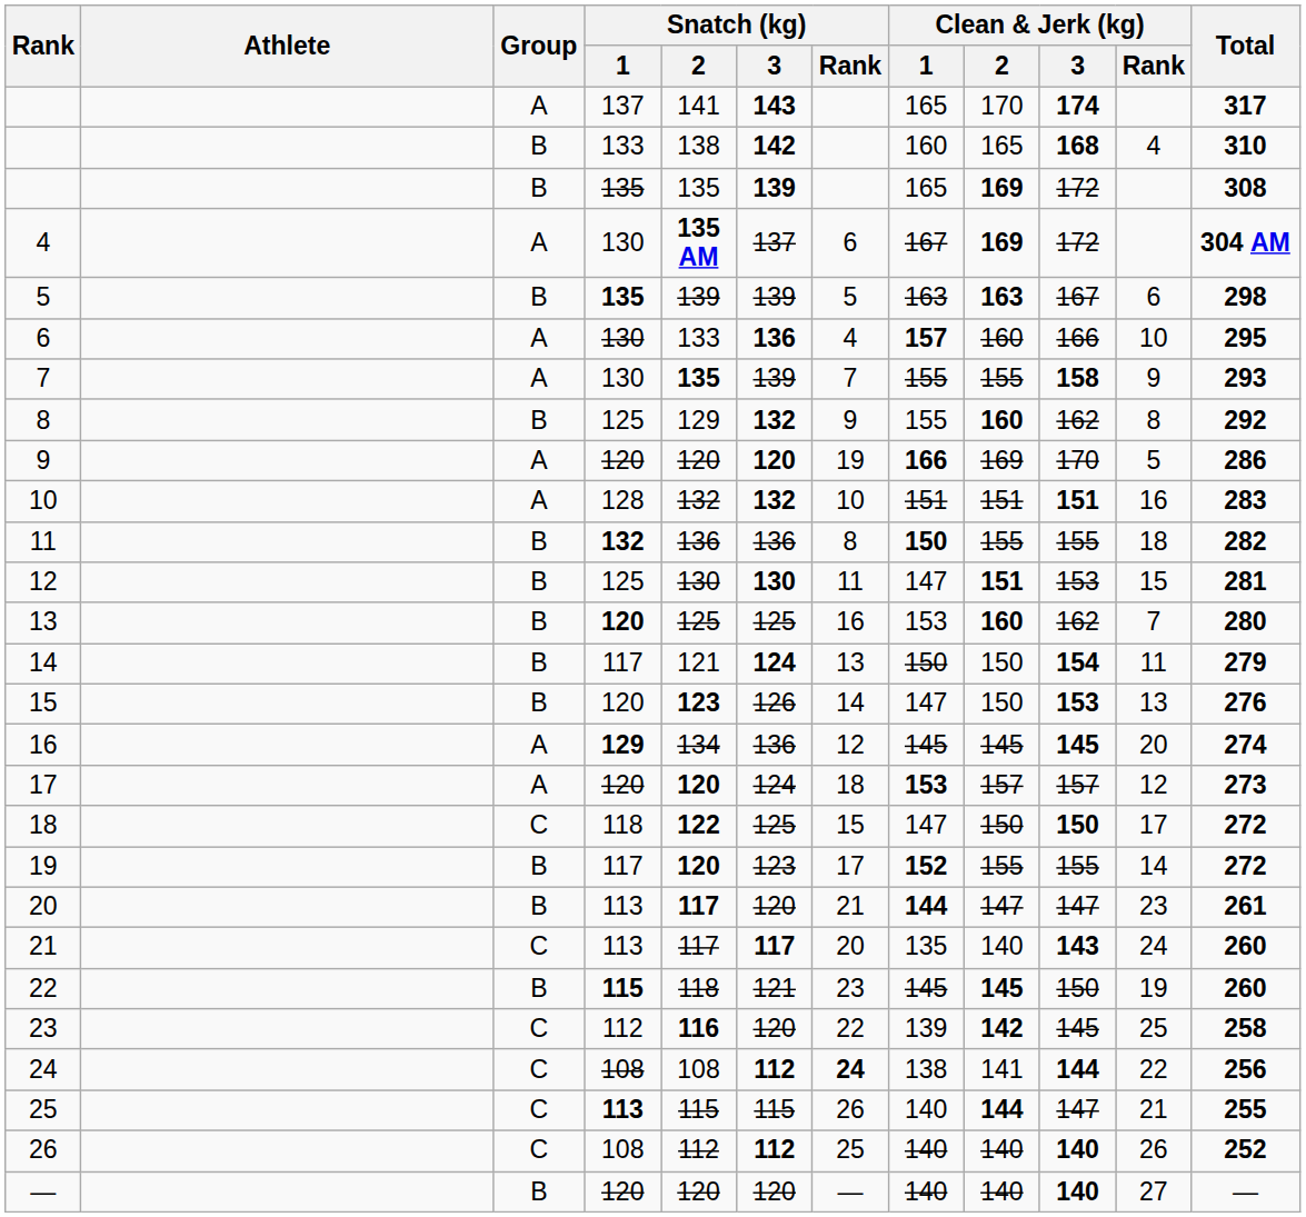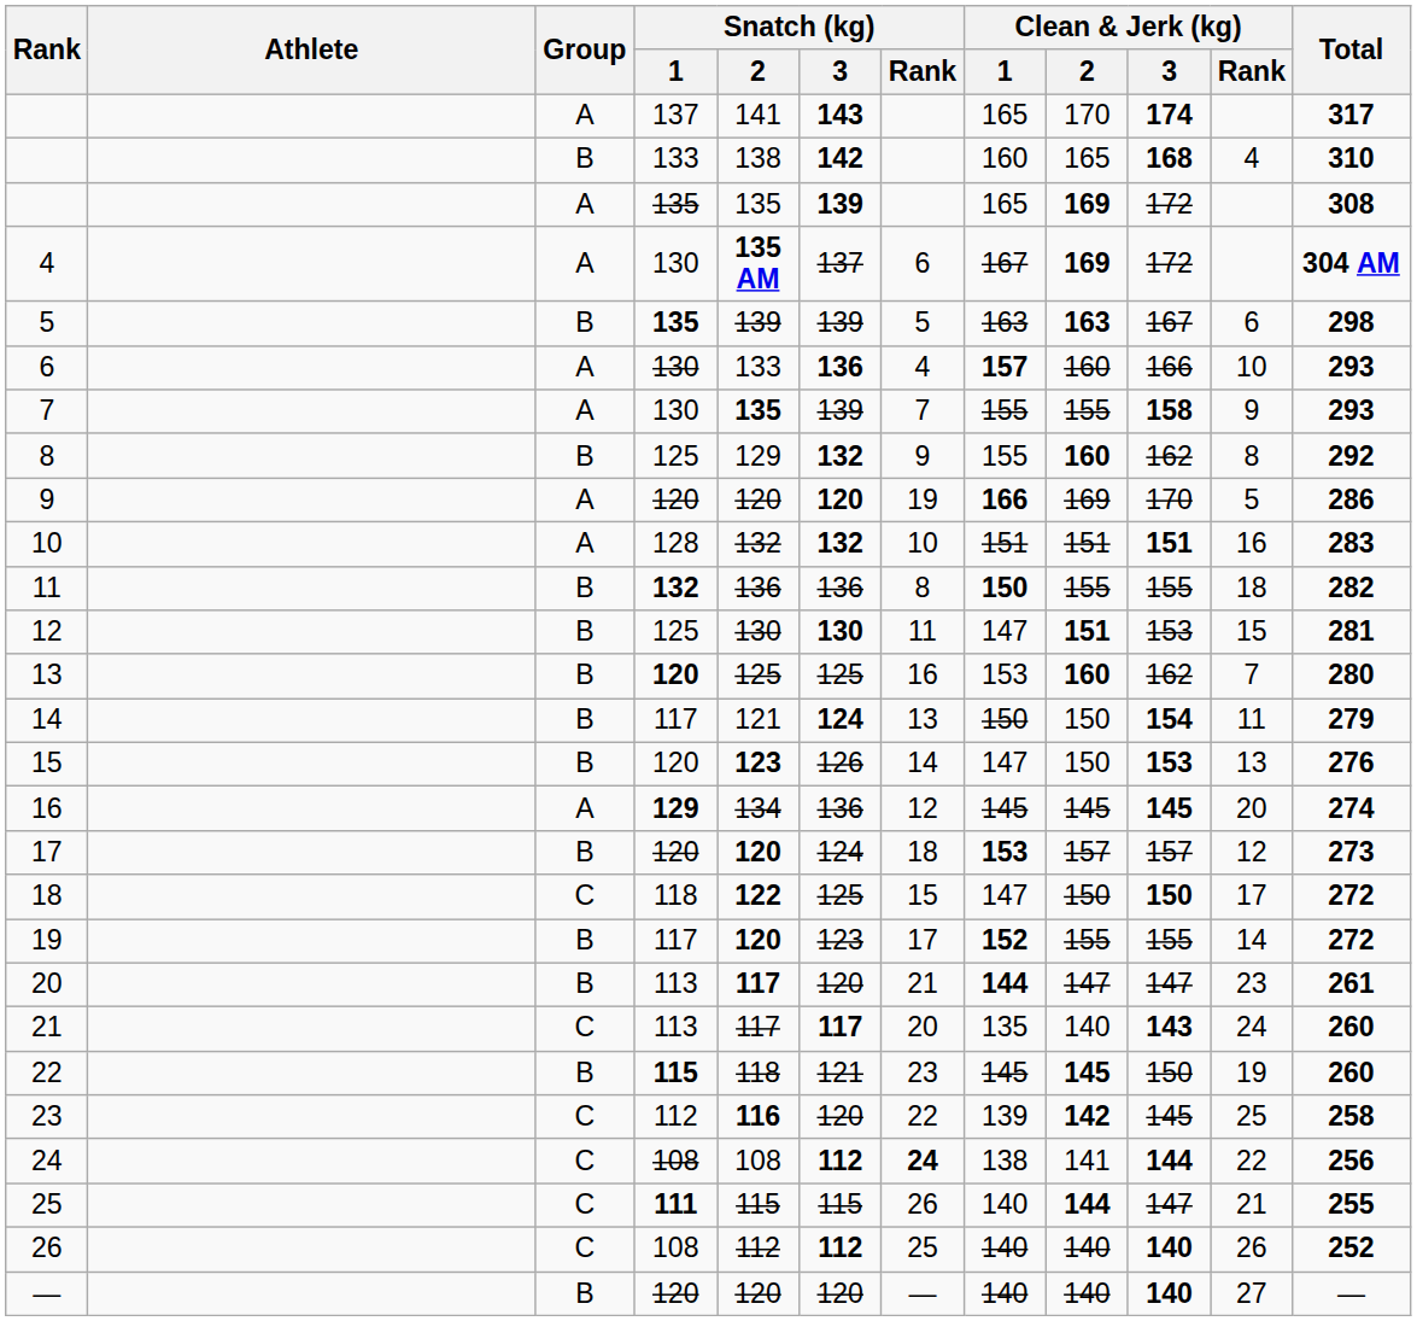row 5 | Group: B -> A
row 8 | Total: 295 -> 293
row 19 | Group: A -> B
row 27 | Snatch (kg) / 1: 113 -> 111
